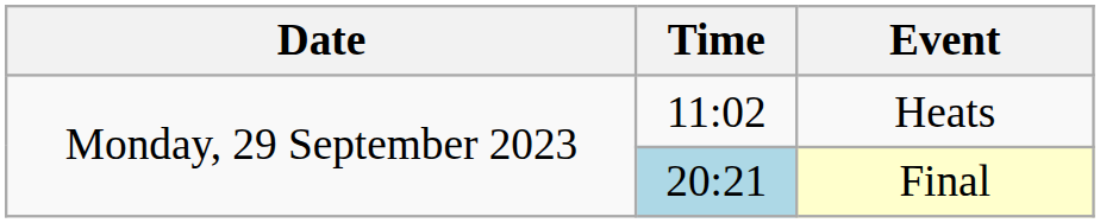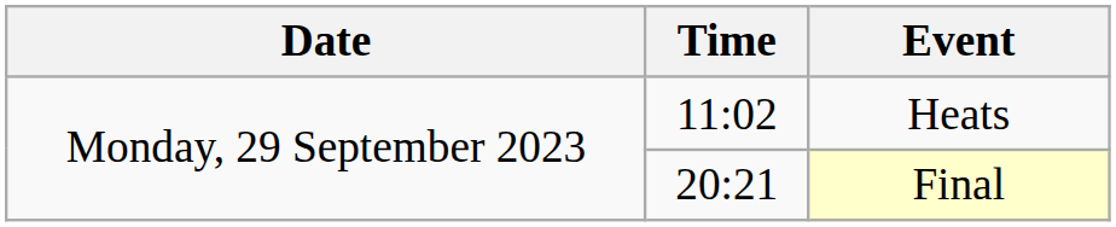Final | Time: lightblue background -> no background
